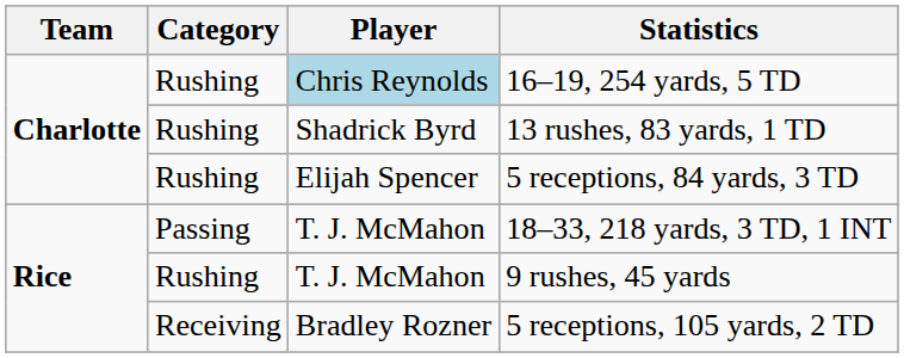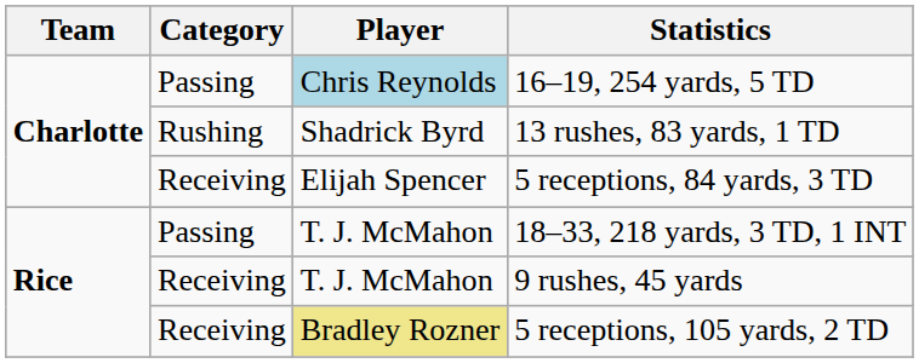16–19, 254 yards, 5 TD | Category: Rushing -> Passing
5 receptions, 84 yards, 3 TD | Category: Rushing -> Receiving
9 rushes, 45 yards | Category: Rushing -> Receiving
5 receptions, 105 yards, 2 TD | Player: no background -> khaki background
